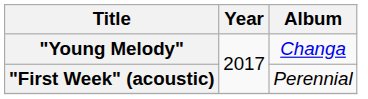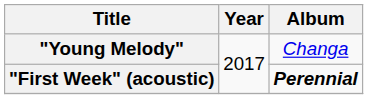"First Week" (acoustic) | Album: normal -> bold
